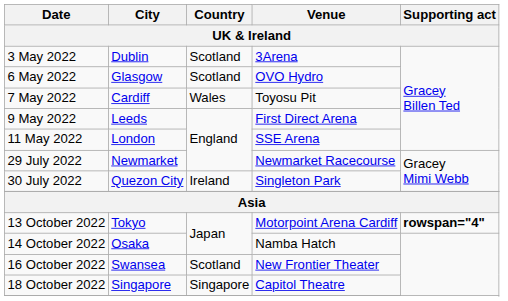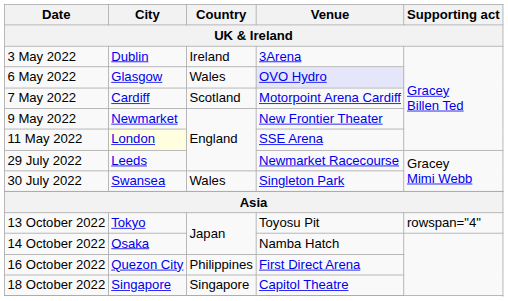3 May 2022 | Country / UK & Ireland: Scotland -> Ireland
6 May 2022 | Country / UK & Ireland: Scotland -> Wales
6 May 2022 | Venue / UK & Ireland: no background -> lavender background
7 May 2022 | Country / UK & Ireland: Wales -> Scotland
7 May 2022 | Venue / UK & Ireland: Toyosu Pit -> Motorpoint Arena Cardiff
9 May 2022 | City / UK & Ireland: Leeds -> Newmarket
9 May 2022 | Venue / UK & Ireland: First Direct Arena -> New Frontier Theater
11 May 2022 | City / UK & Ireland: no background -> lightyellow background
29 July 2022 | City / UK & Ireland: Newmarket -> Leeds
30 July 2022 | City / UK & Ireland: Quezon City -> Swansea
30 July 2022 | Country / UK & Ireland: Ireland -> Wales
13 October 2022 | Venue / UK & Ireland: Motorpoint Arena Cardiff -> Toyosu Pit
13 October 2022 | Supporting act / UK & Ireland: bold -> normal
16 October 2022 | City / UK & Ireland: Swansea -> Quezon City
16 October 2022 | Country / UK & Ireland: Scotland -> Philippines
16 October 2022 | Venue / UK & Ireland: New Frontier Theater -> First Direct Arena
